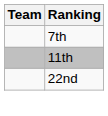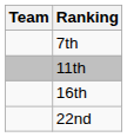+ row: 16th
